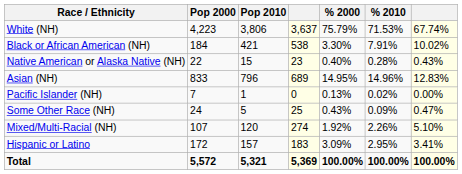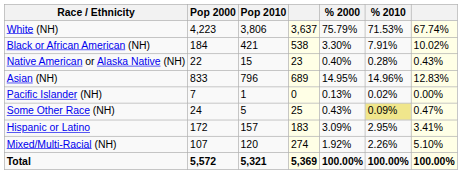Some Other Race (NH) | % 2010: no background -> khaki background
rows swapped: Mixed/Multi-Racial (NH) <-> Hispanic or Latino
